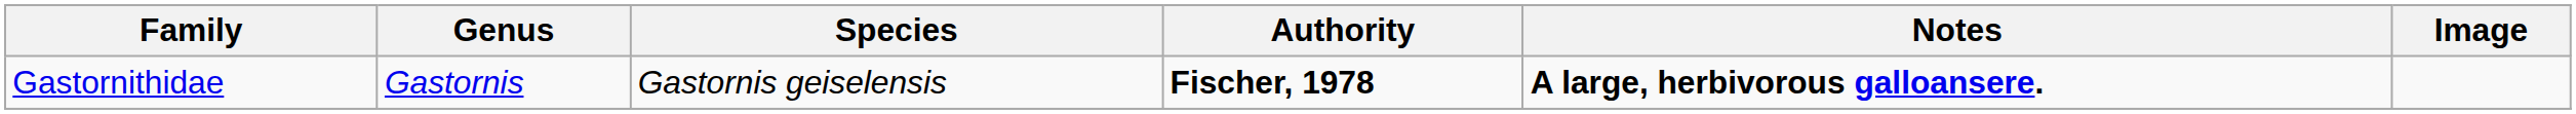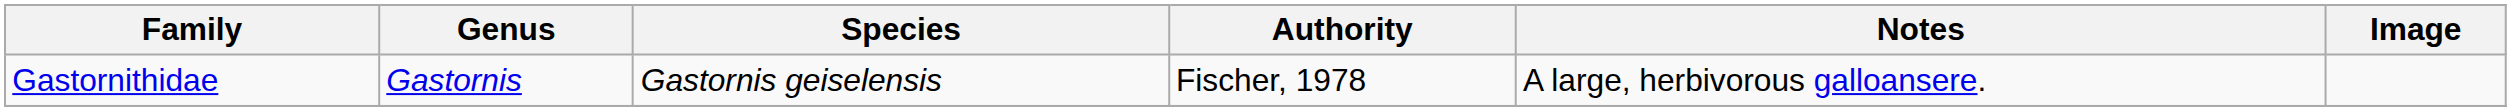Gastornithidae | Authority: bold -> normal
Gastornithidae | Notes: bold -> normal
